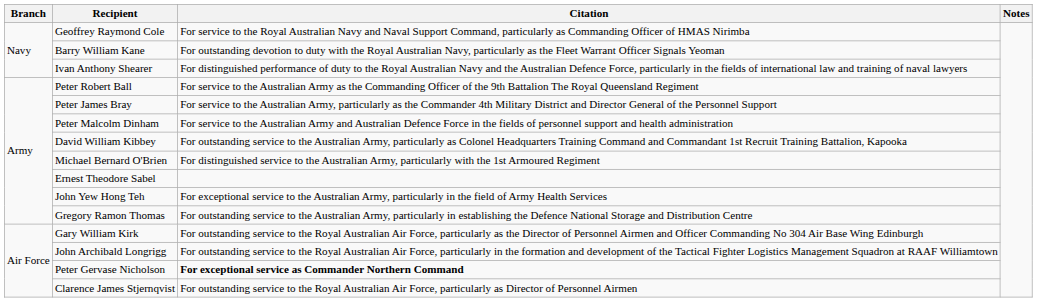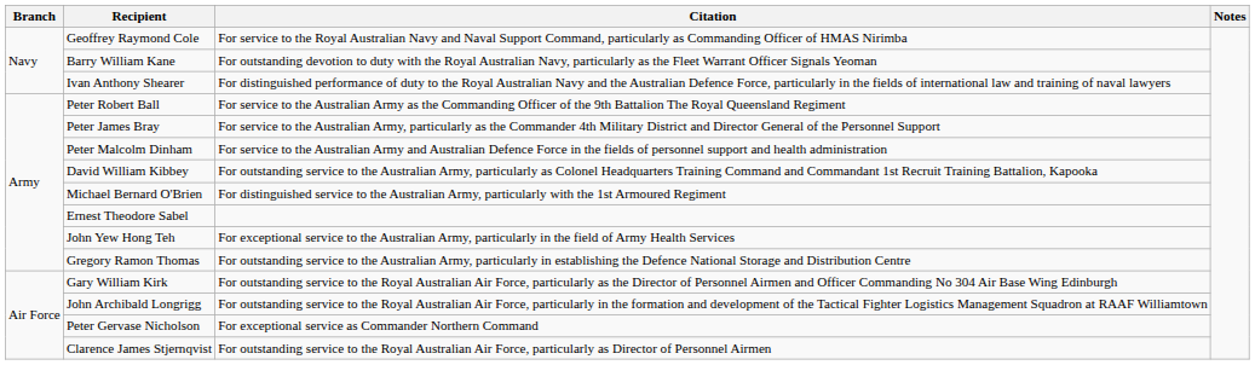Peter Gervase Nicholson | Citation: bold -> normal
